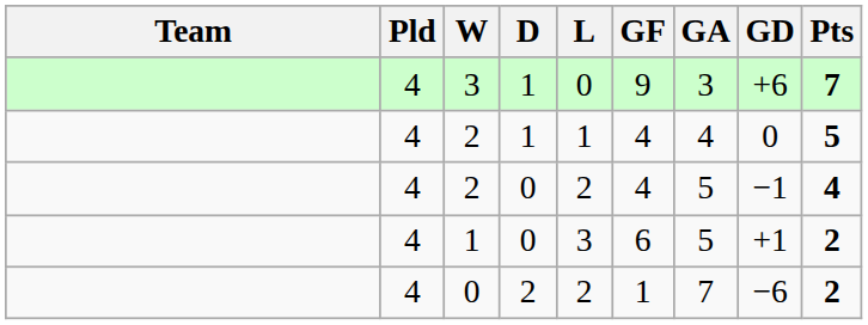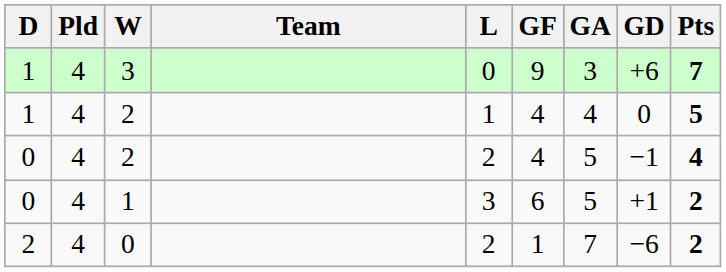columns swapped: Team <-> D
